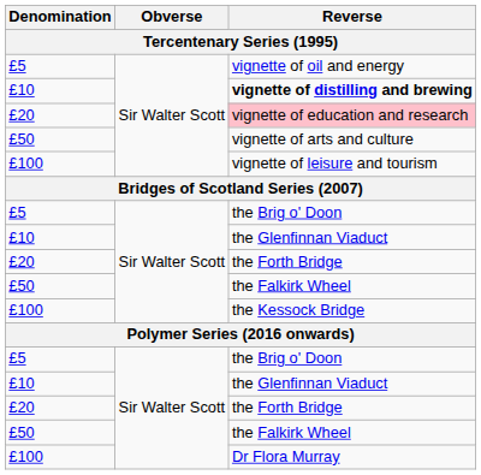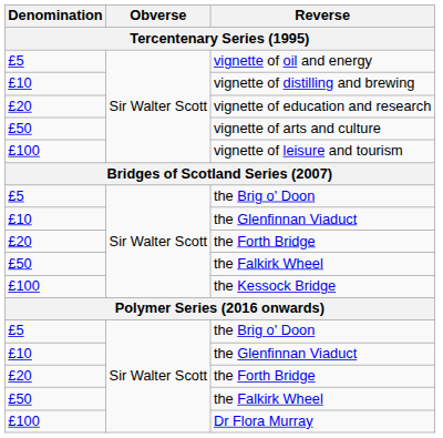vignette of distilling and brewing | Reverse: bold -> normal
vignette of education and research | Reverse: pink background -> no background
